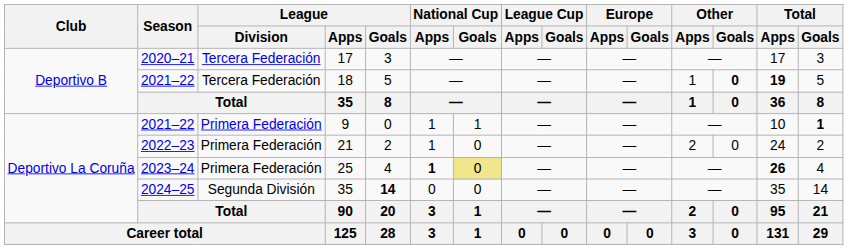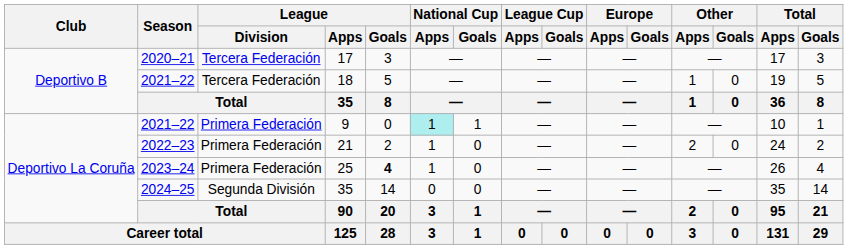18 | Other / Goals: bold -> normal
18 | Total / Apps: bold -> normal
9 | National Cup / Apps: no background -> paleturquoise background
9 | Total / Goals: bold -> normal
25 | League / Goals: normal -> bold
25 | National Cup / Apps: bold -> normal
25 | National Cup / Goals: khaki background -> no background
25 | Total / Apps: bold -> normal
2024–25 / 35 | League / Goals: bold -> normal
